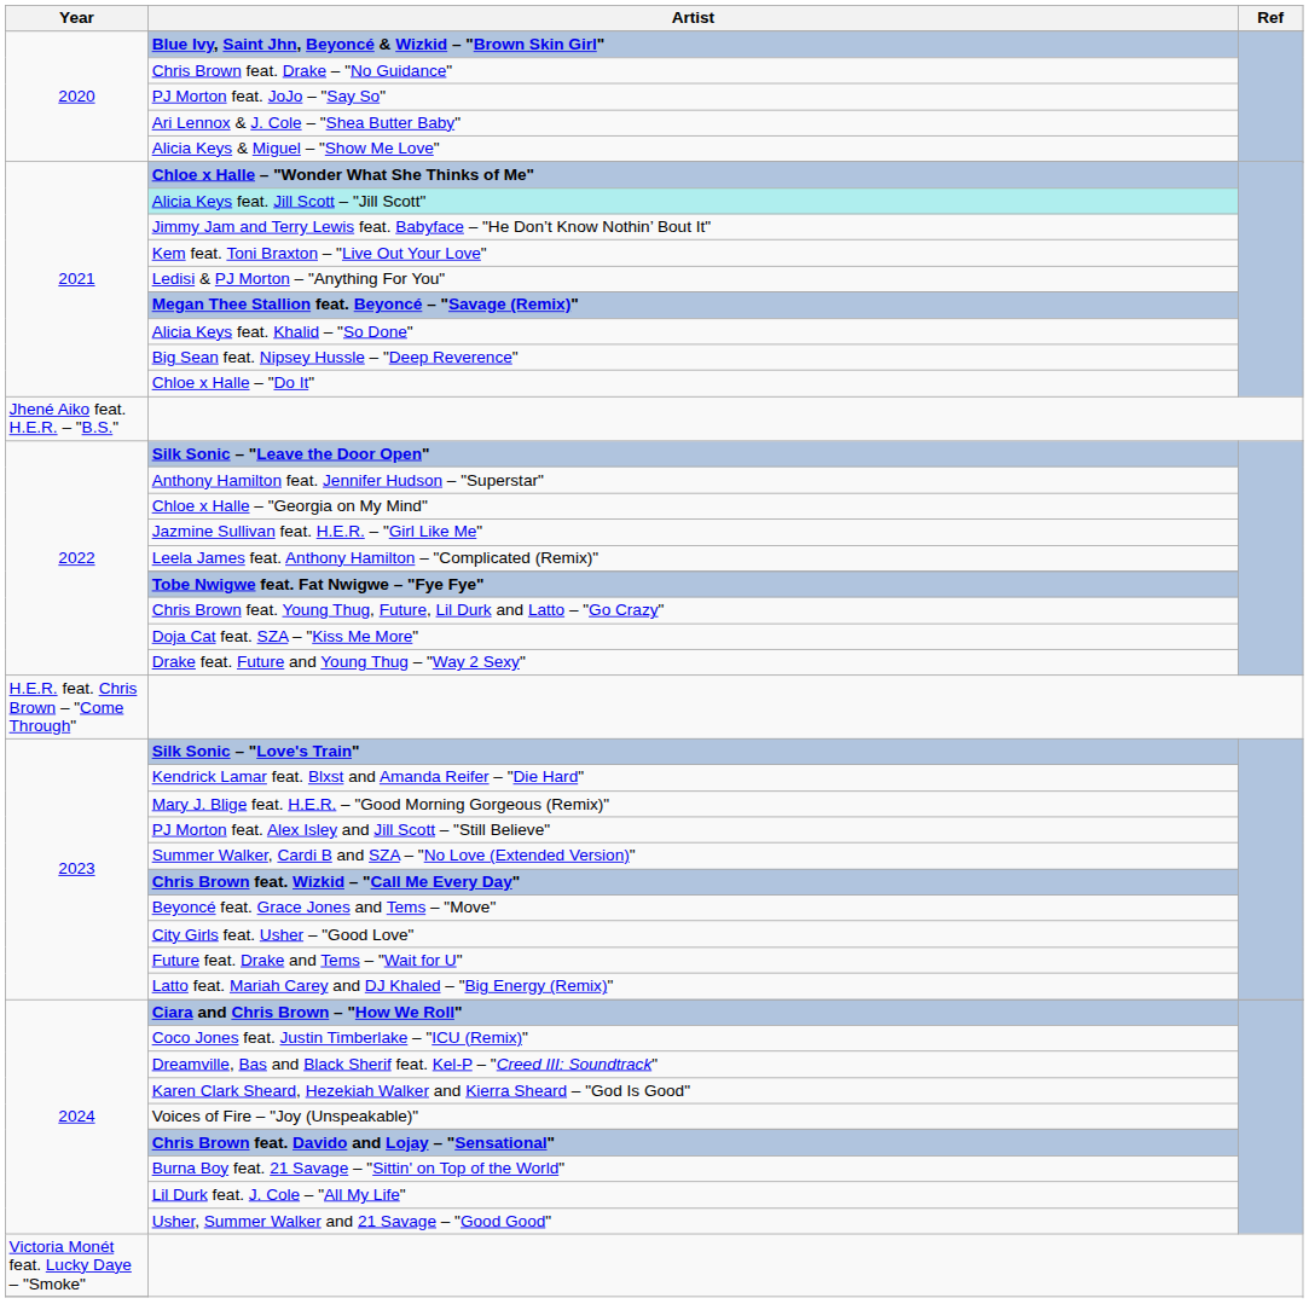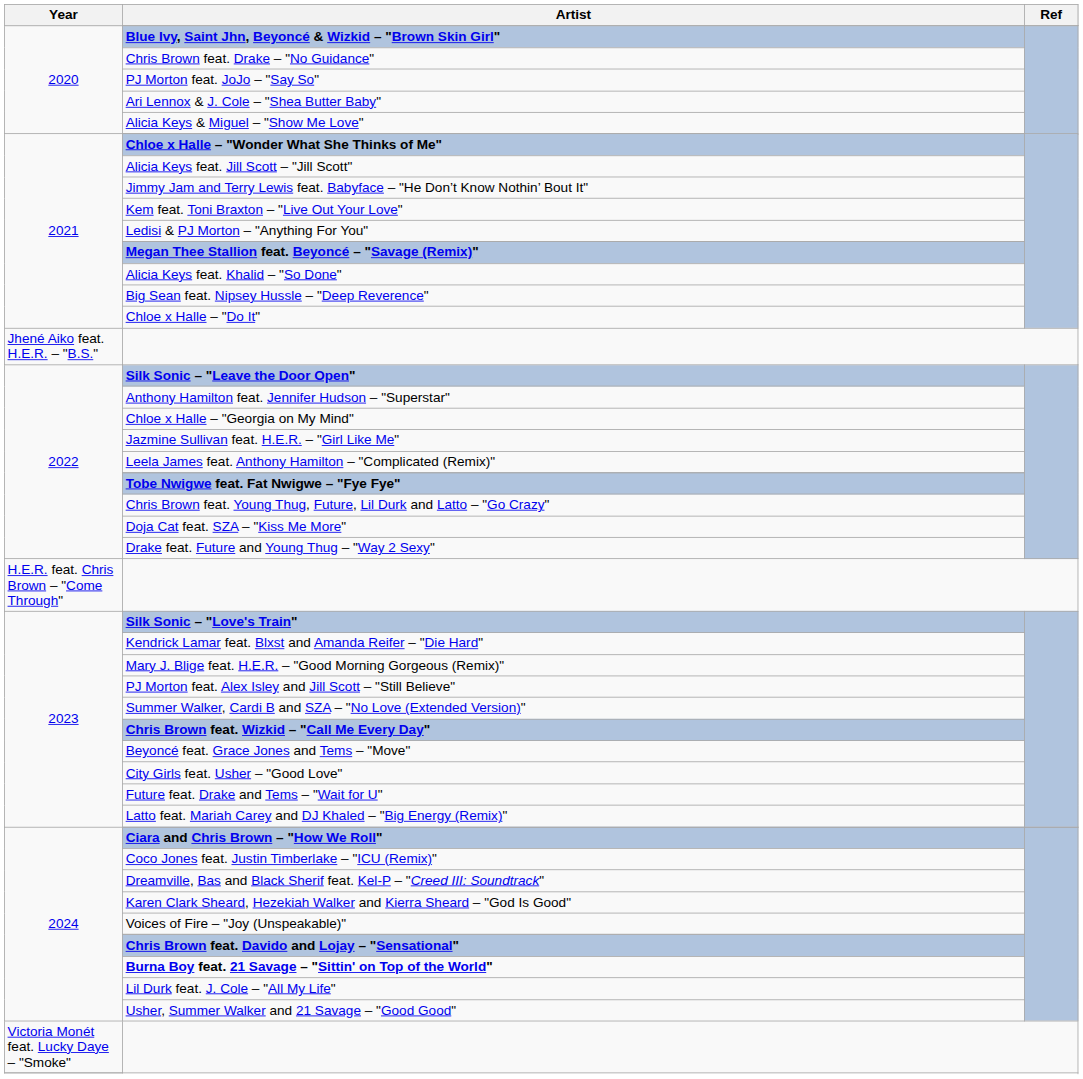Alicia Keys feat. Jill Scott – "Jill Scott" | Artist: paleturquoise background -> no background
Burna Boy feat. 21 Savage – "Sittin' on Top of the World" | Artist: normal -> bold
